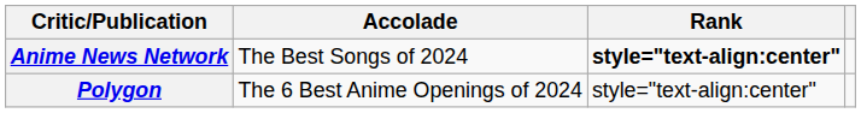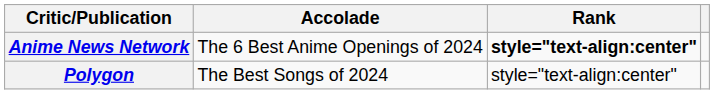Anime News Network | Accolade: The Best Songs of 2024 -> The 6 Best Anime Openings of 2024
Polygon | Accolade: The 6 Best Anime Openings of 2024 -> The Best Songs of 2024
